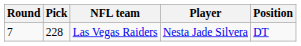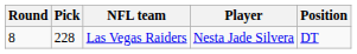Las Vegas Raiders | Round: 7 -> 8
